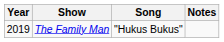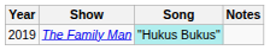The Family Man | Song: no background -> paleturquoise background
